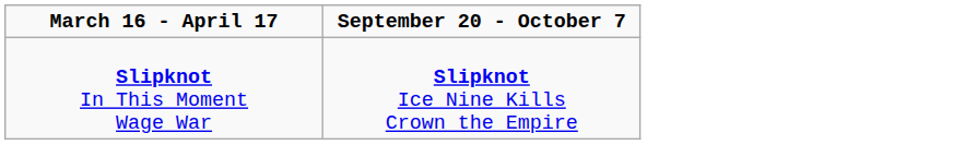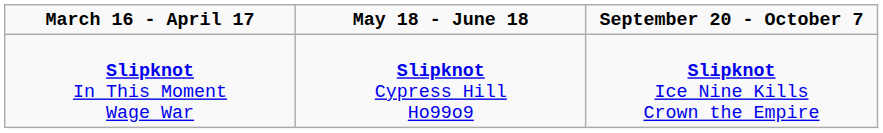+ column: May 18 - June 18 | Slipknot Cypress Hill Ho99o9
